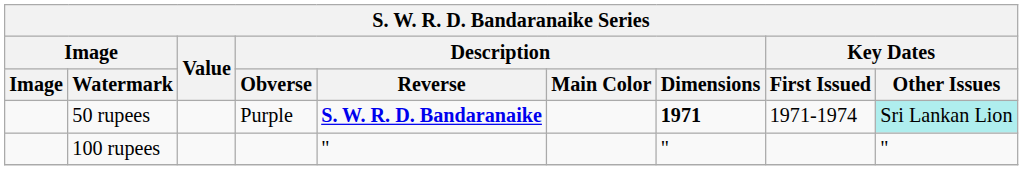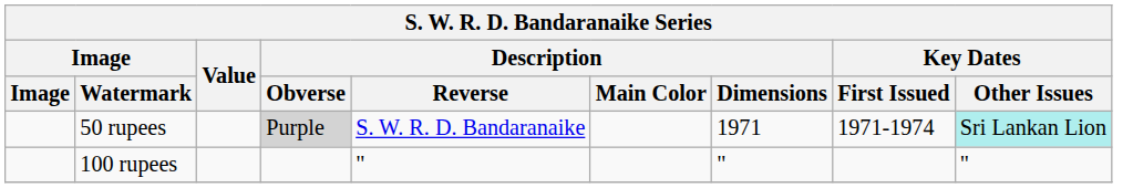50 rupees | Description / Obverse: no background -> lightgrey background
50 rupees | Description / Reverse: bold -> normal
50 rupees | Description / Dimensions: bold -> normal
